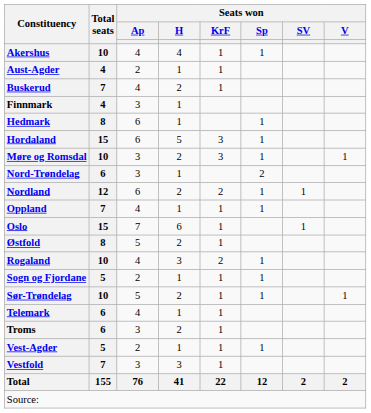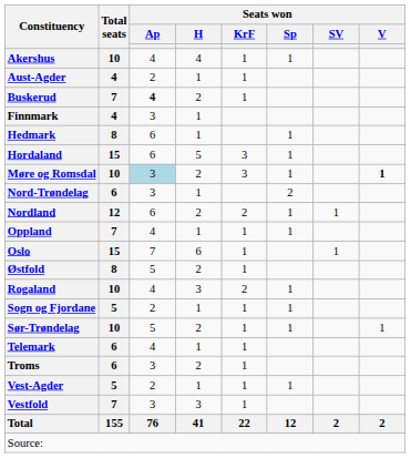Buskerud | Seats won / Ap: normal -> bold
Møre og Romsdal | Seats won / Ap: no background -> lightblue background
Møre og Romsdal | Seats won / V: normal -> bold
